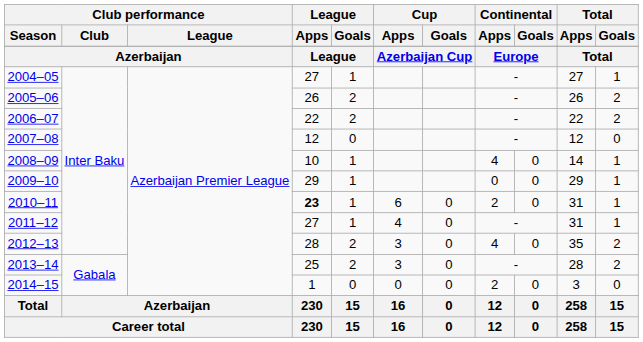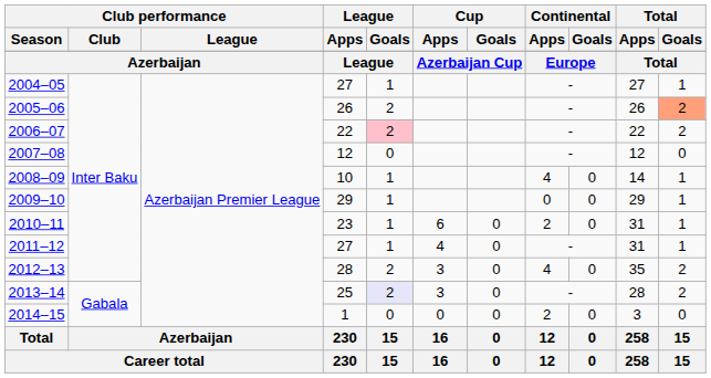2005–06 | Total / Goals: no background -> lightsalmon background
2006–07 | League / Goals: no background -> pink background
2010–11 | League / Apps: bold -> normal
2013–14 | League / Goals: no background -> lavender background
